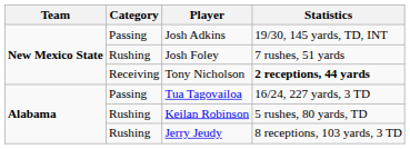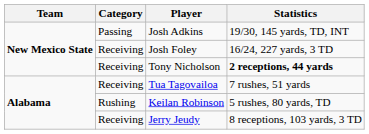Josh Foley | Category: Rushing -> Receiving
Josh Foley | Statistics: 7 rushes, 51 yards -> 16/24, 227 yards, 3 TD
Tua Tagovailoa | Category: Passing -> Receiving
Tua Tagovailoa | Statistics: 16/24, 227 yards, 3 TD -> 7 rushes, 51 yards
Jerry Jeudy | Category: Rushing -> Receiving
